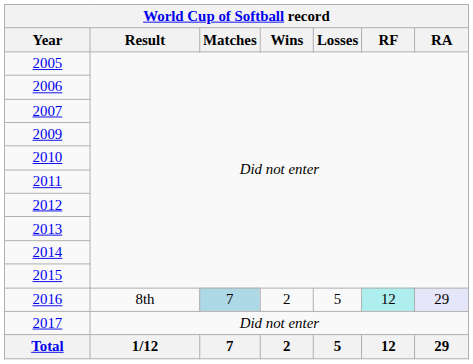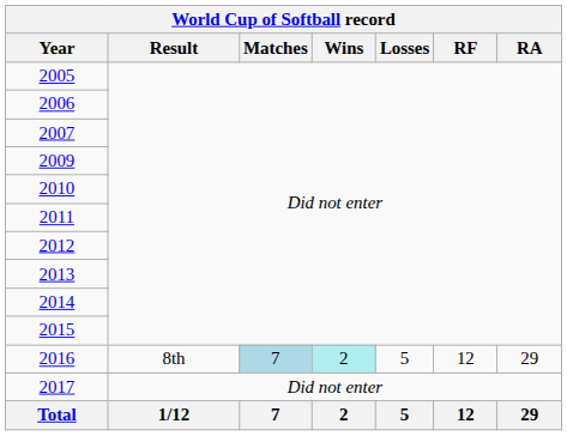2016 | Wins: no background -> paleturquoise background
2016 | RF: paleturquoise background -> no background
2016 | RA: lavender background -> no background
